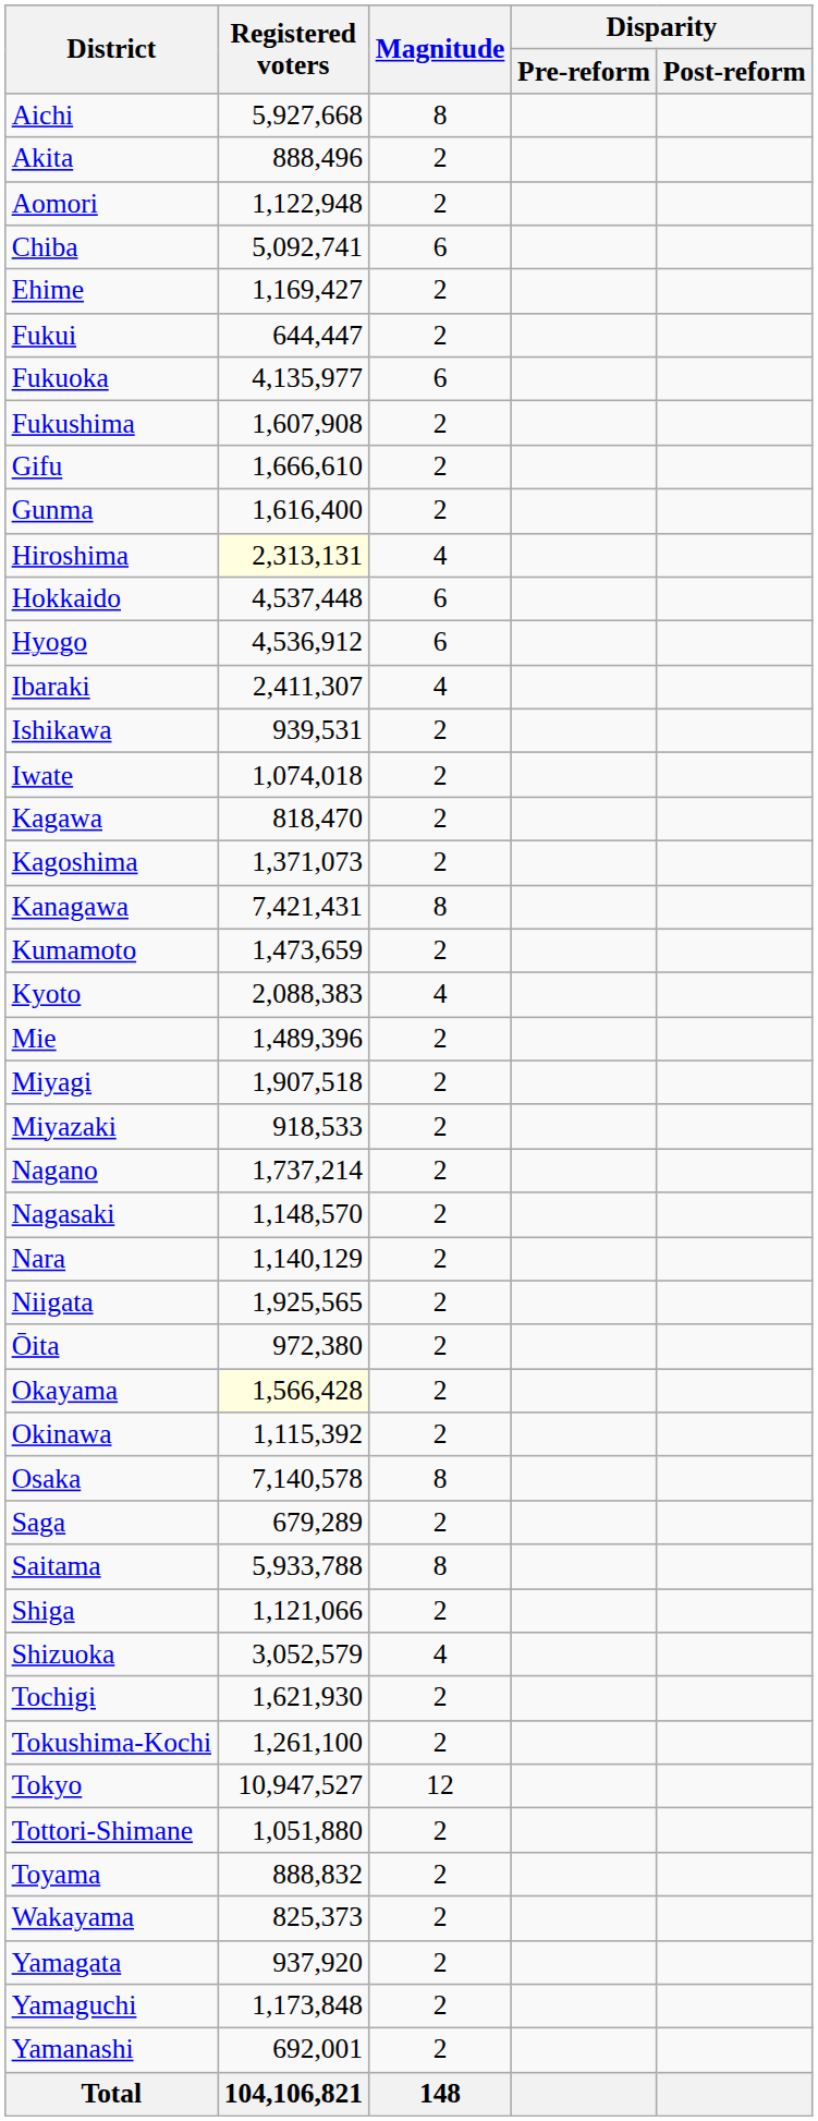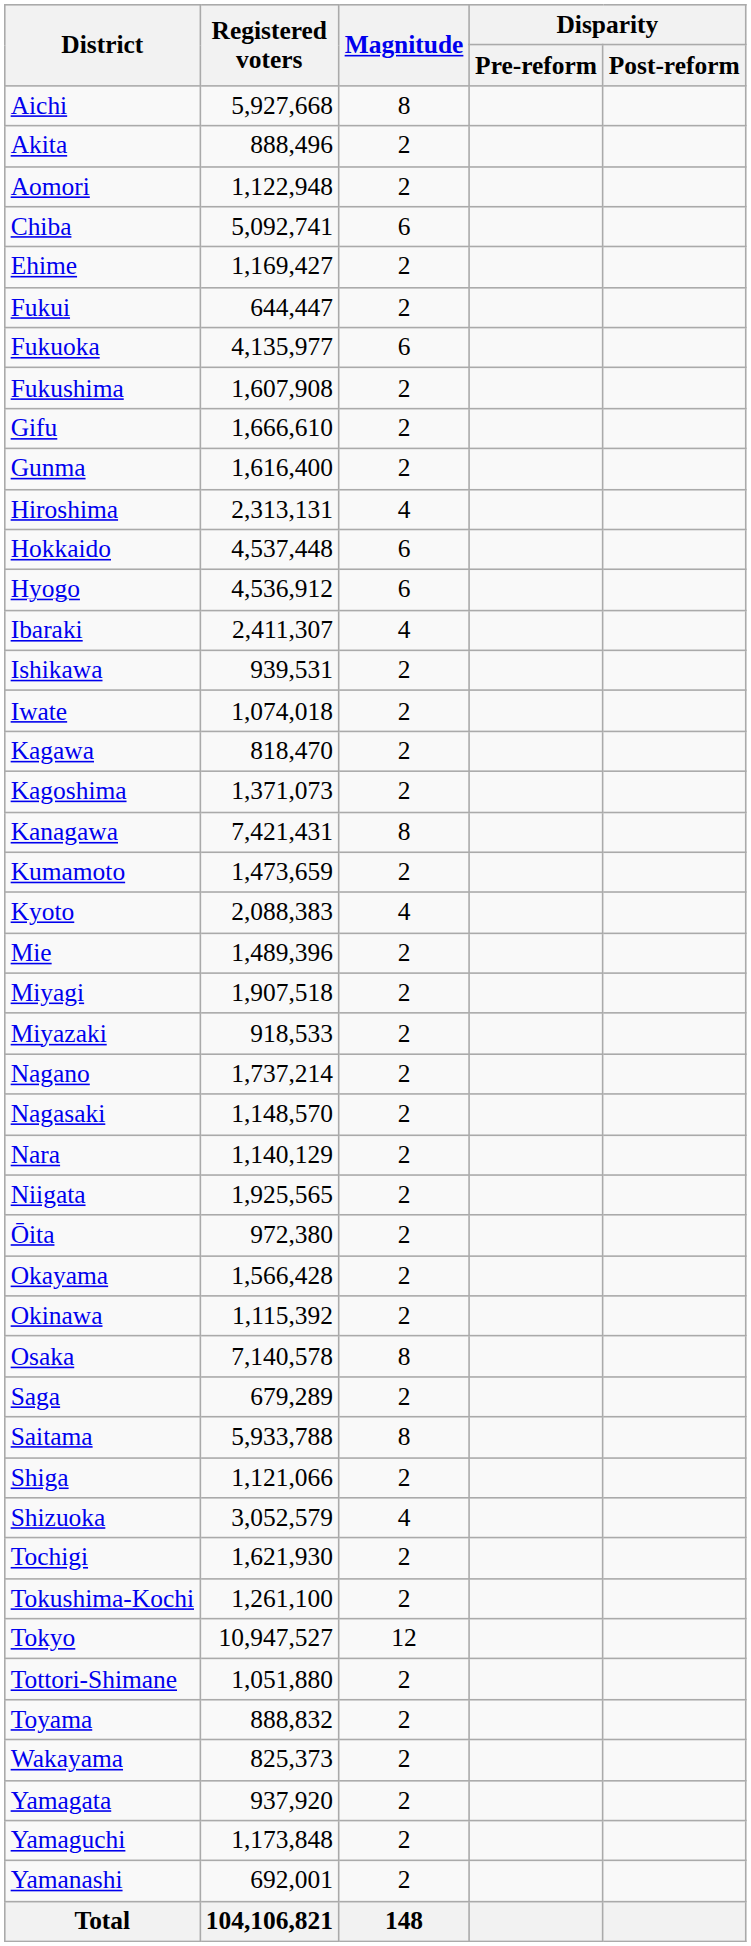Hiroshima | Registered voters: lightyellow background -> no background
Okayama | Registered voters: lightyellow background -> no background
